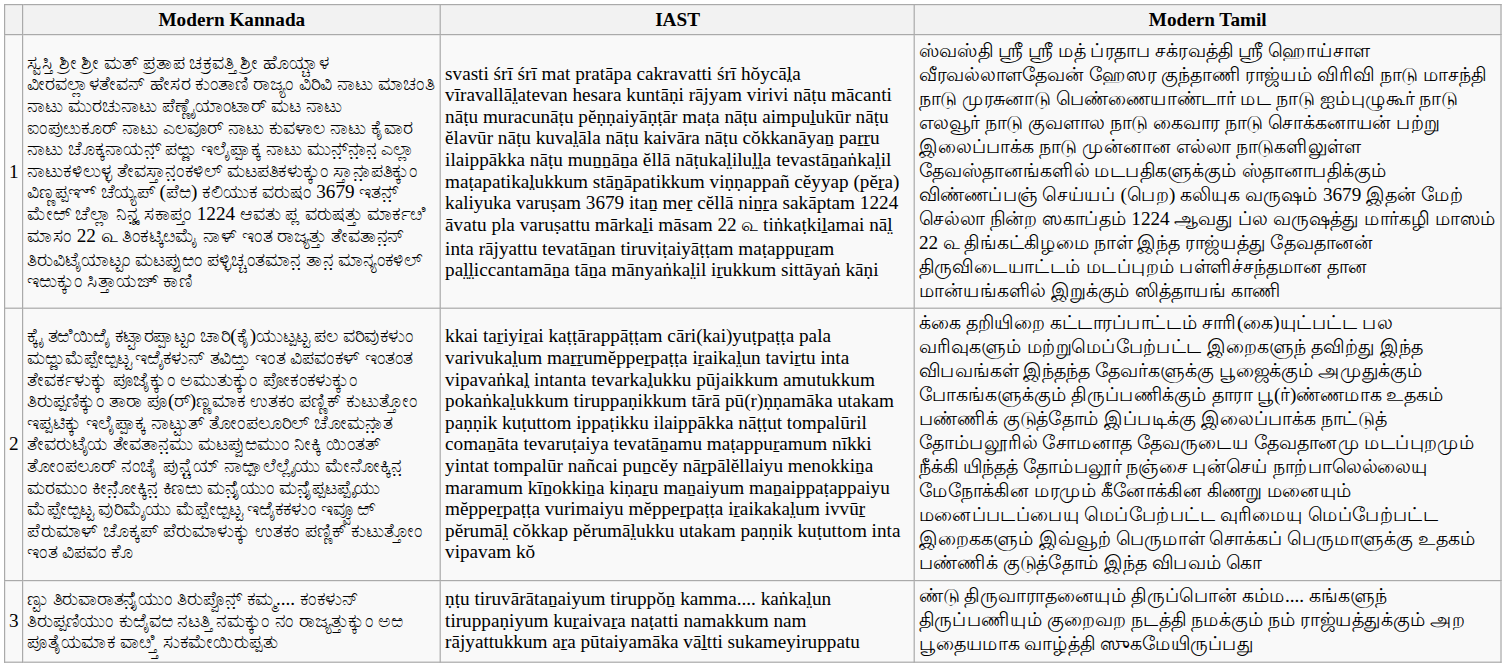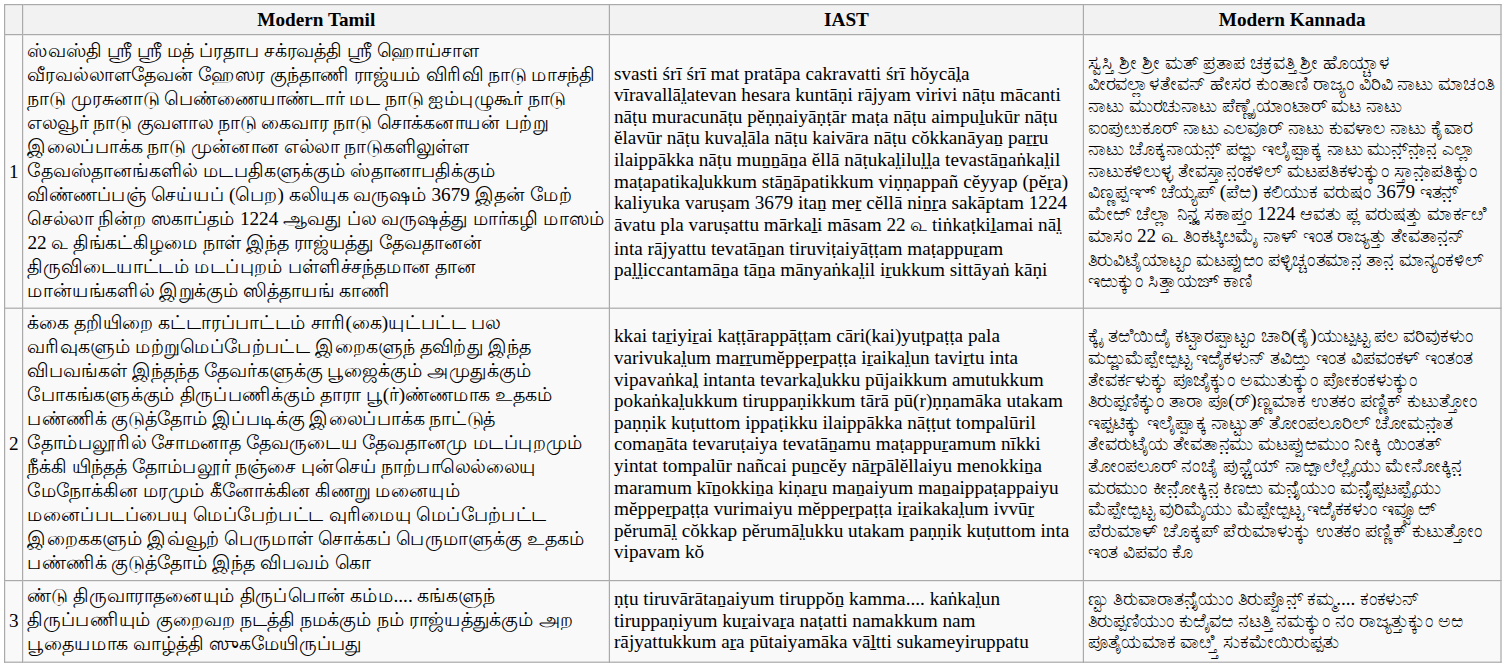columns swapped: Modern Tamil <-> Modern Kannada
